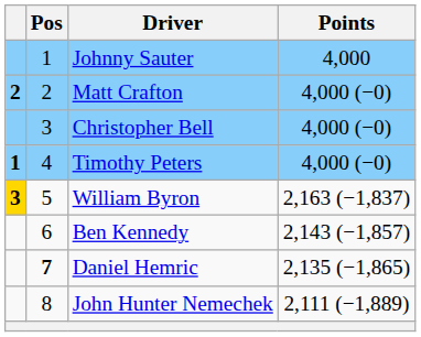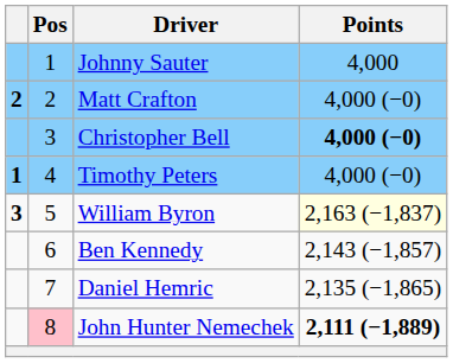Christopher Bell | Points: normal -> bold
William Byron | column 1: gold background -> no background
William Byron | Points: no background -> lightyellow background
Daniel Hemric | Pos: bold -> normal
John Hunter Nemechek | Pos: no background -> pink background
John Hunter Nemechek | Points: normal -> bold
